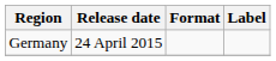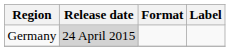Germany | Release date: no background -> lightgrey background
